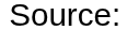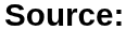row 1 | column 1: normal -> bold
